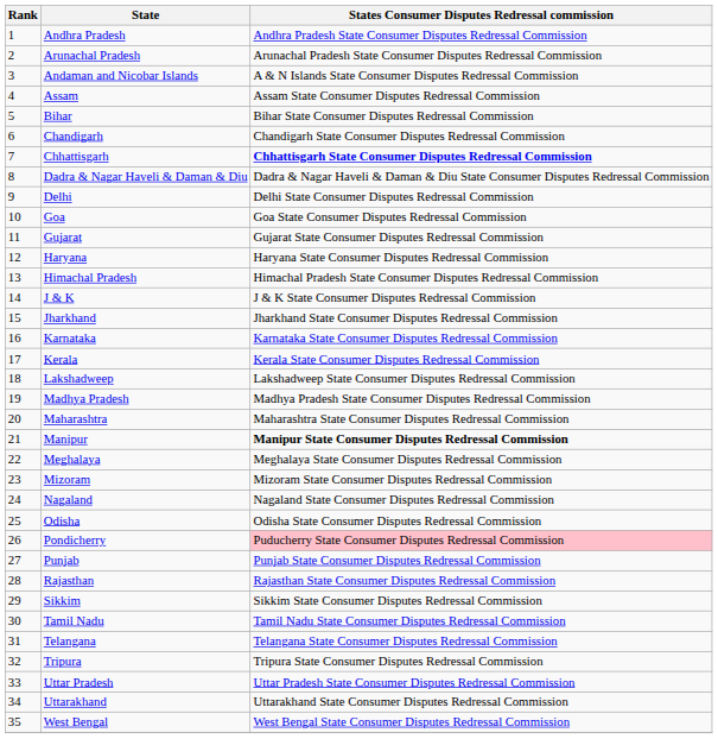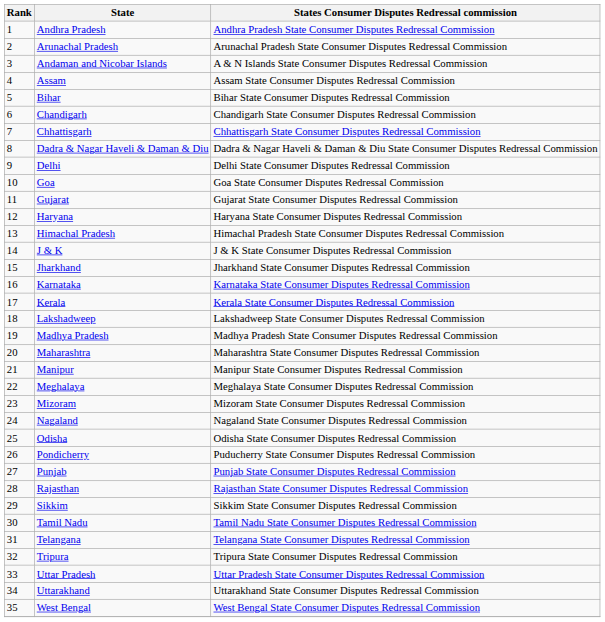Chhattisgarh | States Consumer Disputes Redressal commission: bold -> normal
Manipur | States Consumer Disputes Redressal commission: bold -> normal
Pondicherry | States Consumer Disputes Redressal commission: pink background -> no background
